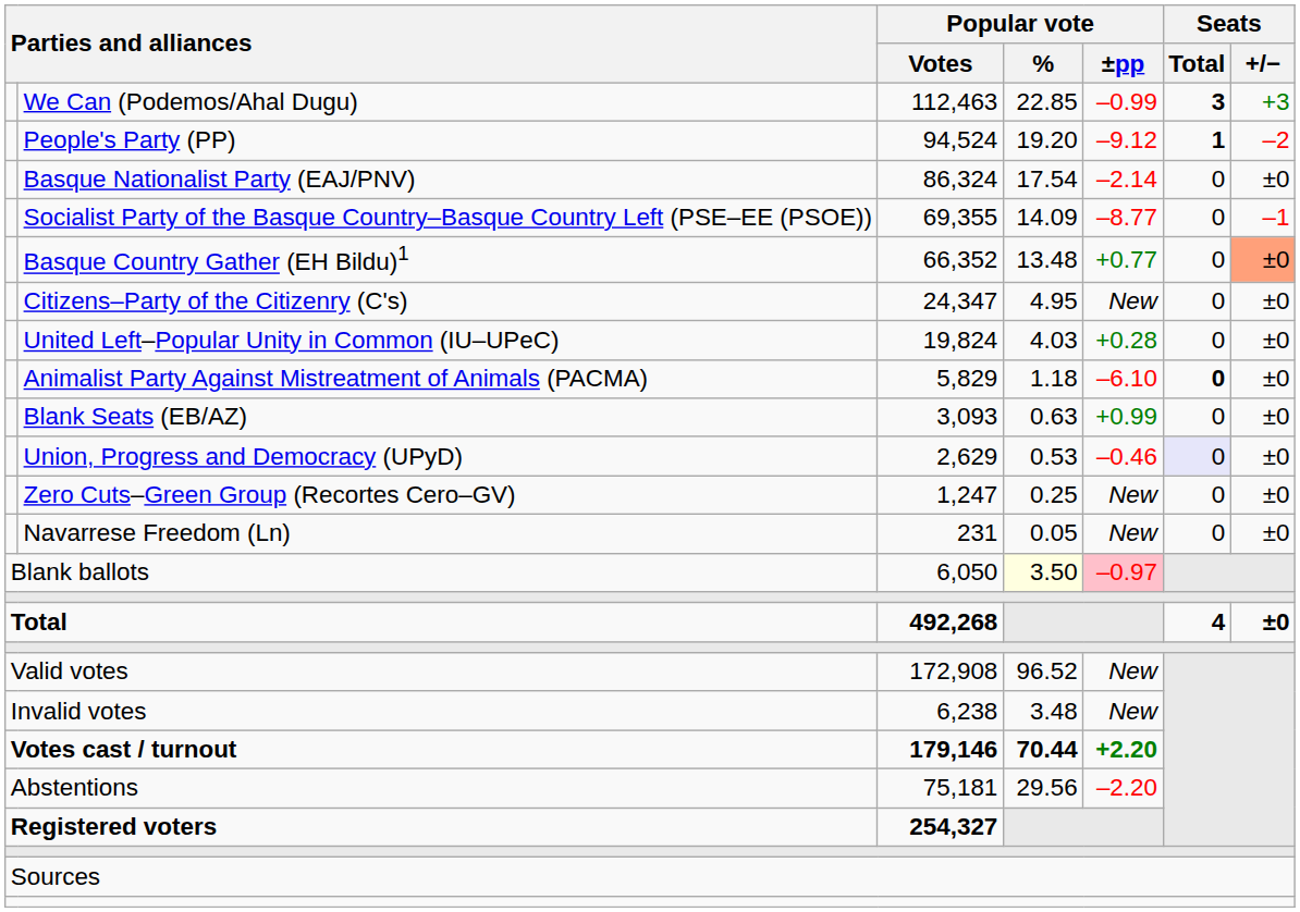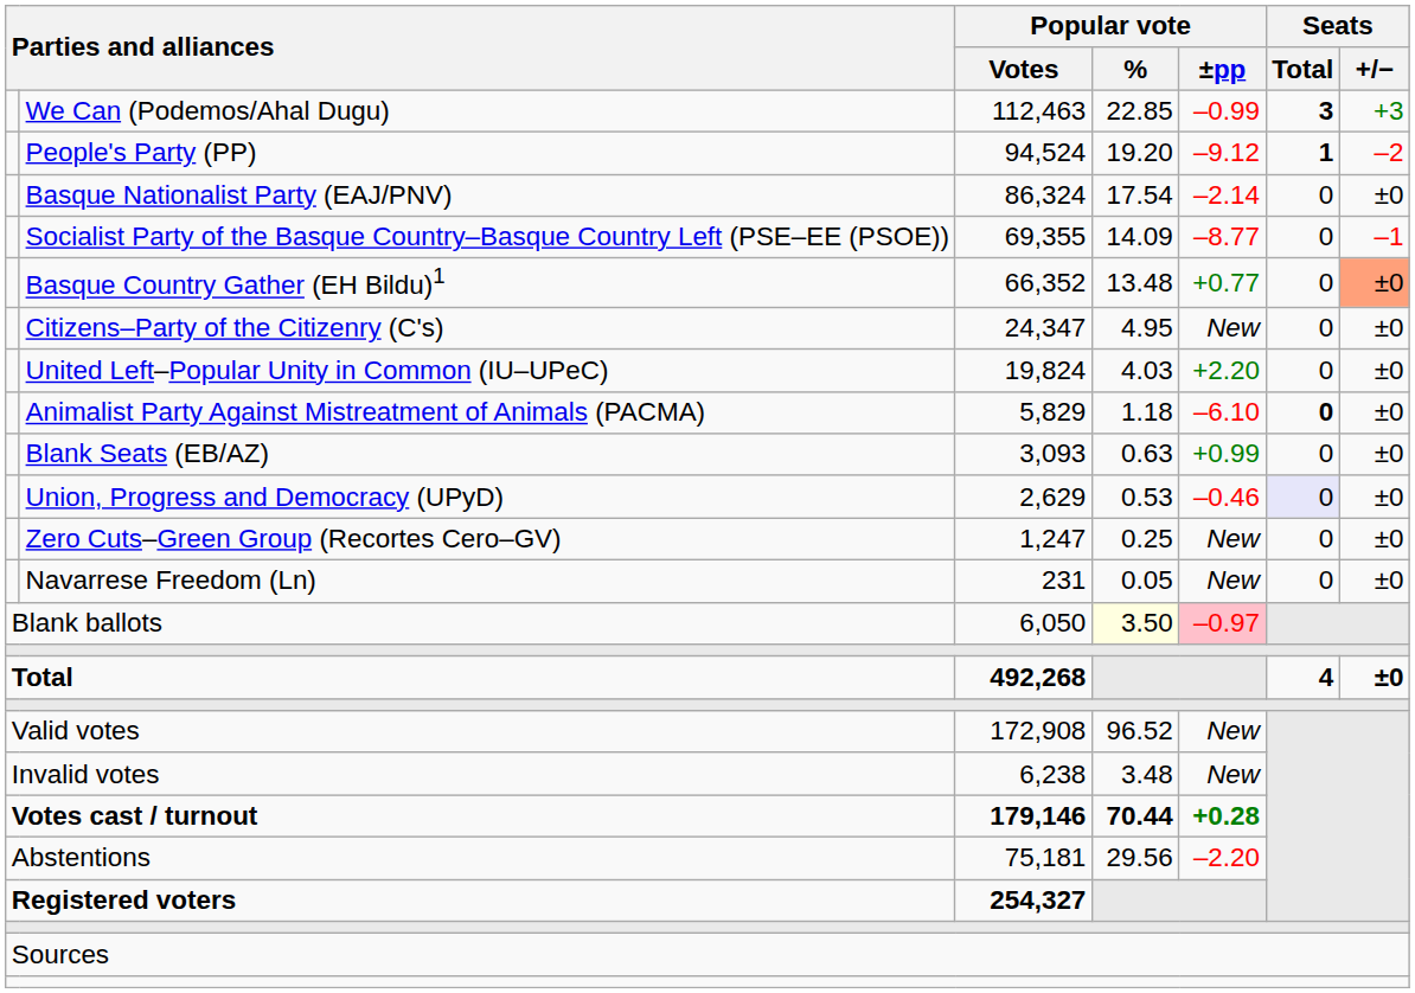United Left–Popular Unity in Common (IU–UPeC) | Popular vote / ±pp: +0.28 -> +2.20
Votes cast / turnout | Popular vote / ±pp: +2.20 -> +0.28
